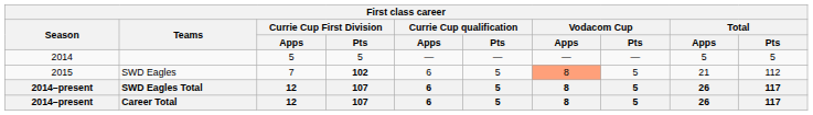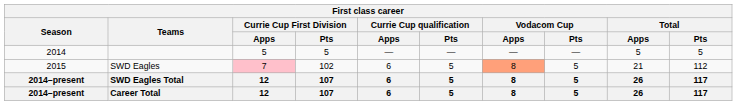SWD Eagles | Currie Cup First Division / Apps: no background -> pink background
SWD Eagles | Currie Cup First Division / Pts: bold -> normal
